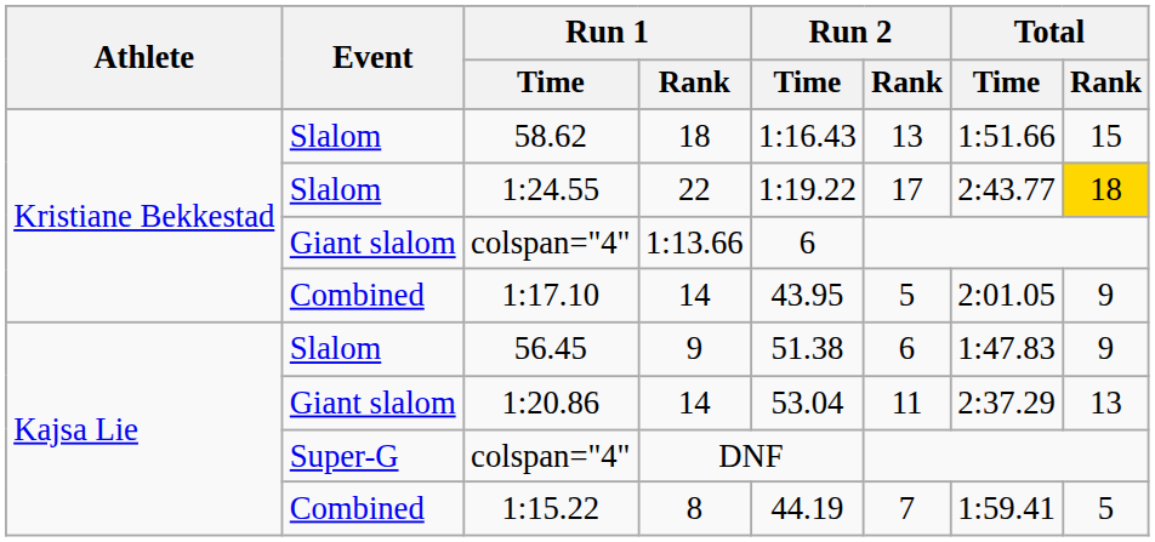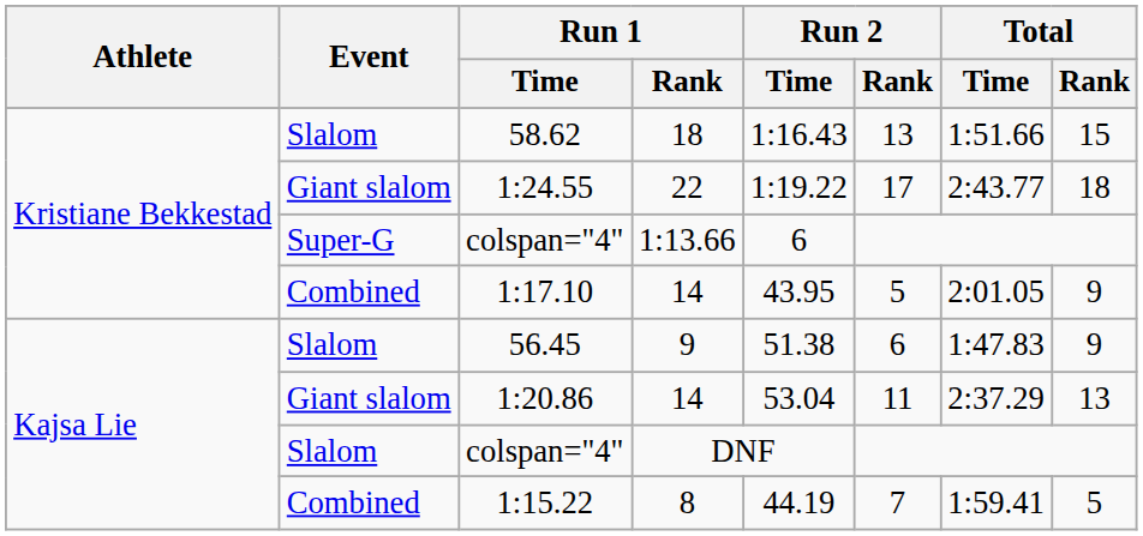1:24.55 | Event: Slalom -> Giant slalom
1:24.55 | Total / Rank: gold background -> no background
colspan="4" / 1:13.66 | Event: Giant slalom -> Super-G
colspan="4" / DNF | Event: Super-G -> Slalom
